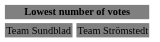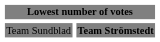Team Sundblad | column 2: normal -> bold
